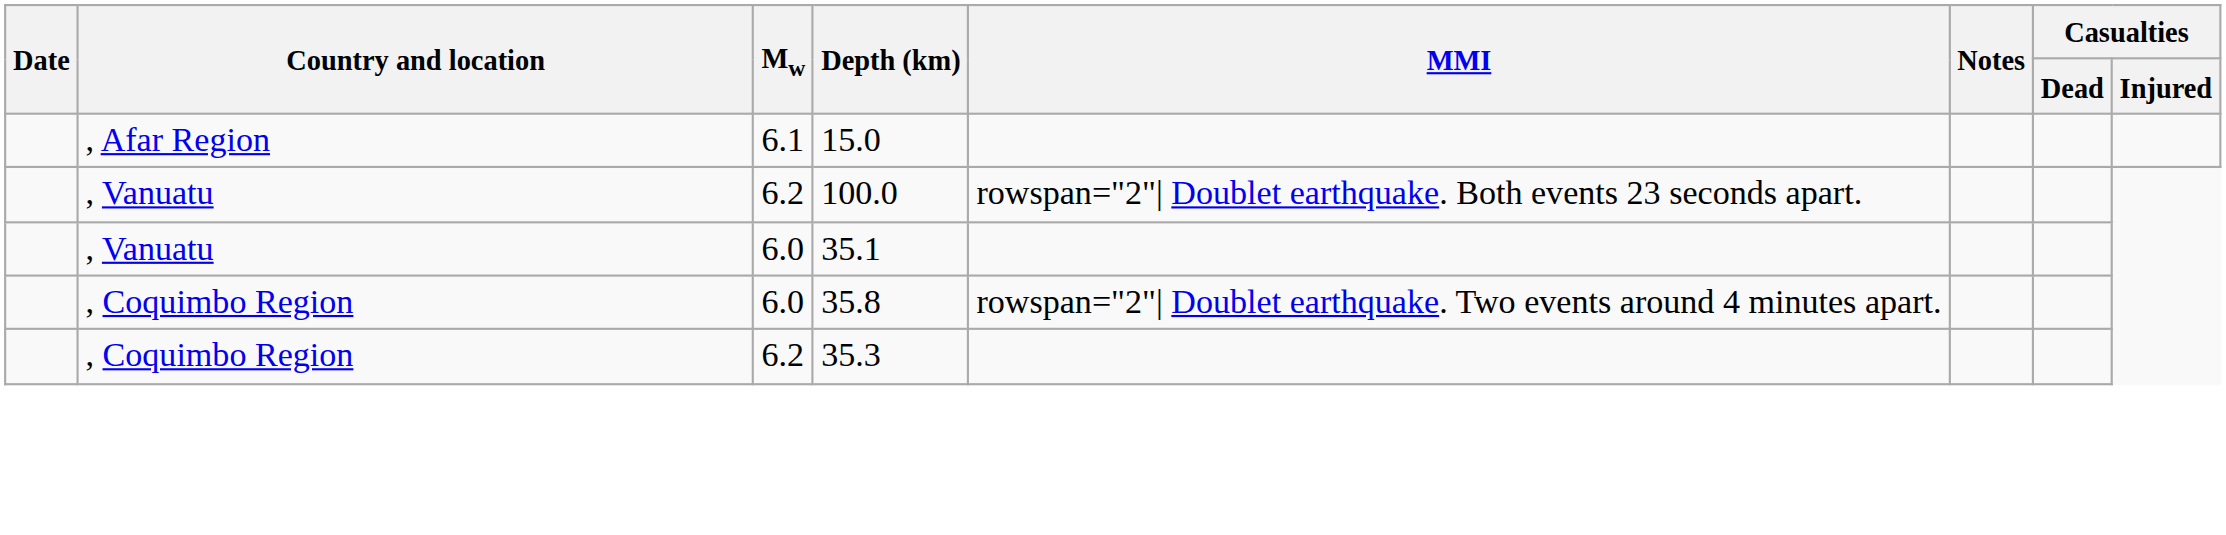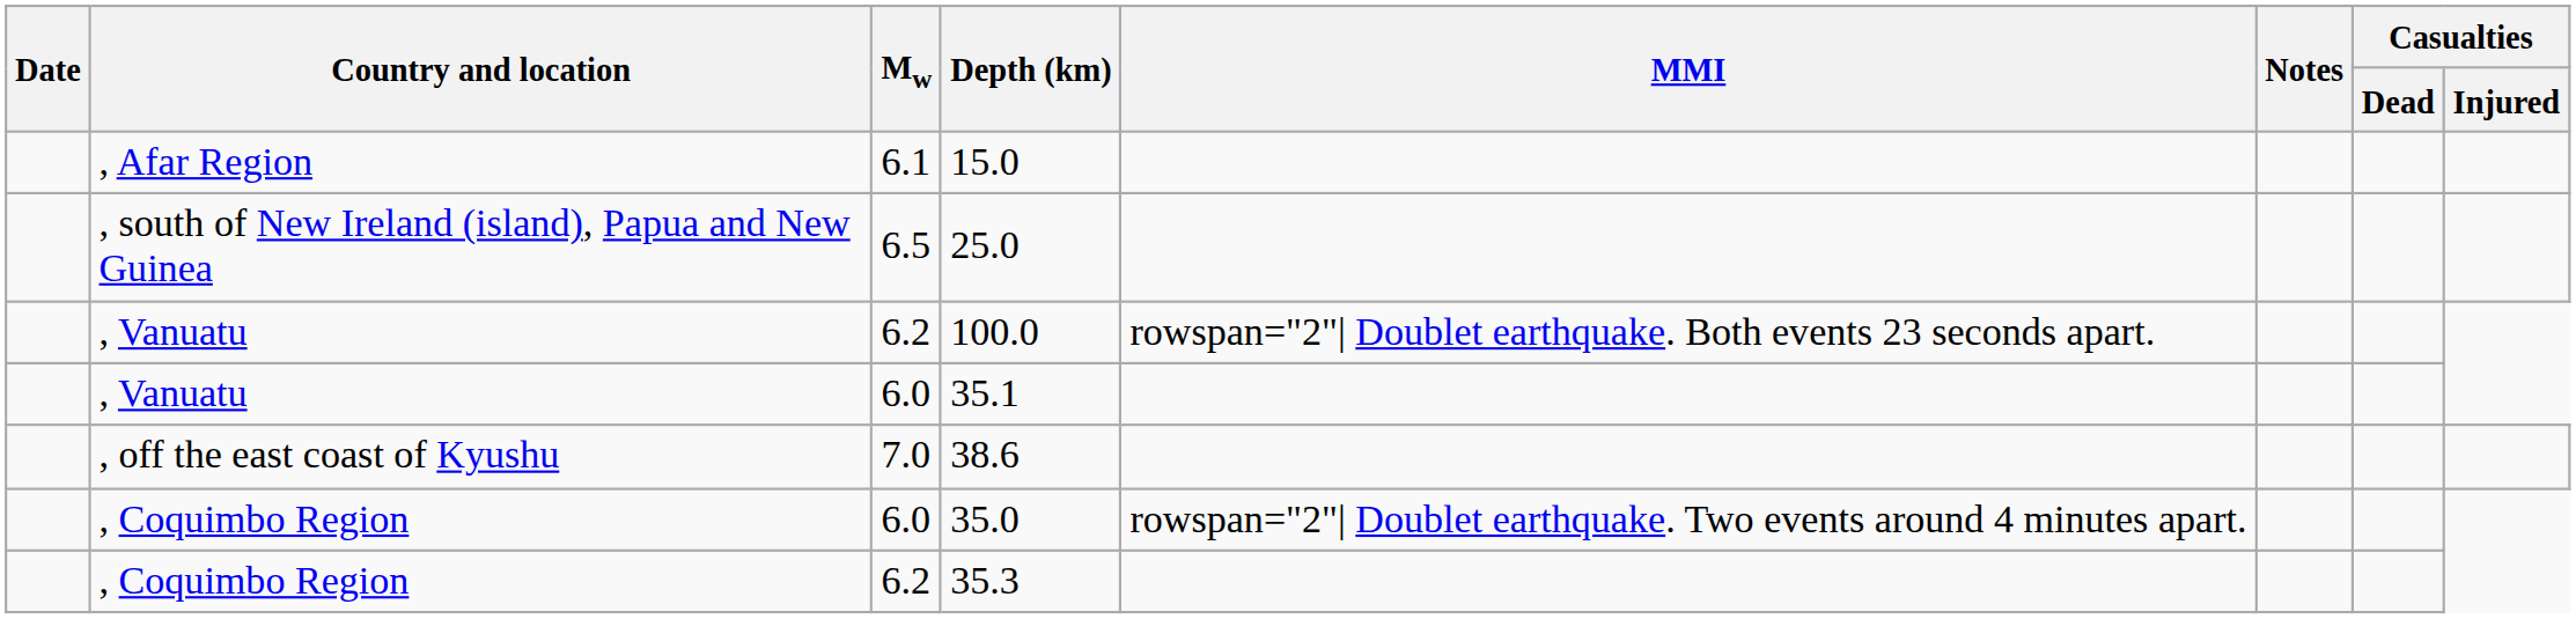+ row: , south of New Ireland (island), Papua and New Guinea | 6.5 | 25.0
+ row: , off the east coast of Kyushu | 7.0 | 38.6
, Coquimbo Region / 6.0 | Depth (km): 35.8 -> 35.0
